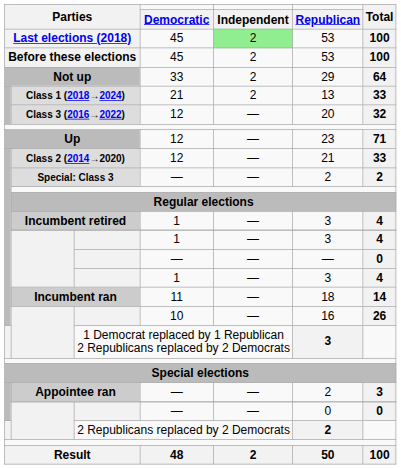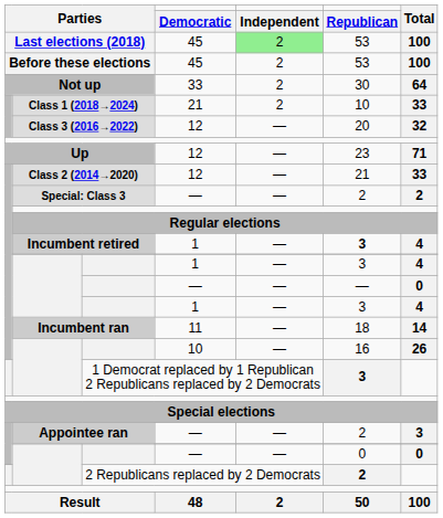Not up | Republican: 29 -> 30
Class 1 (2018→2024) | Republican: 13 -> 10
Incumbent retired | Republican: normal -> bold
